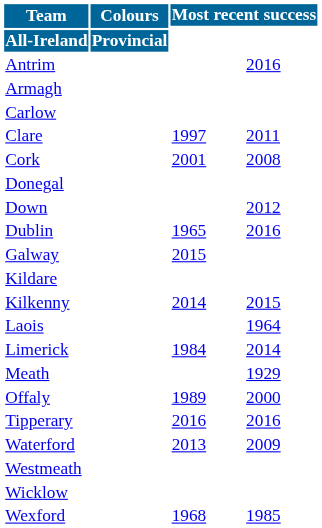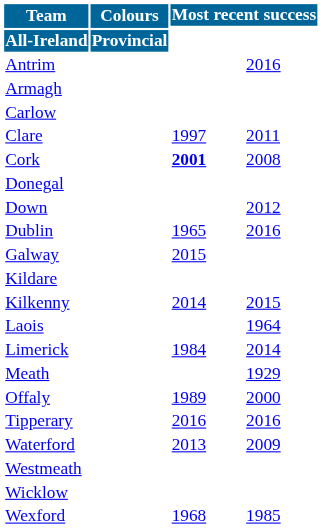Cork | column 3: normal -> bold
